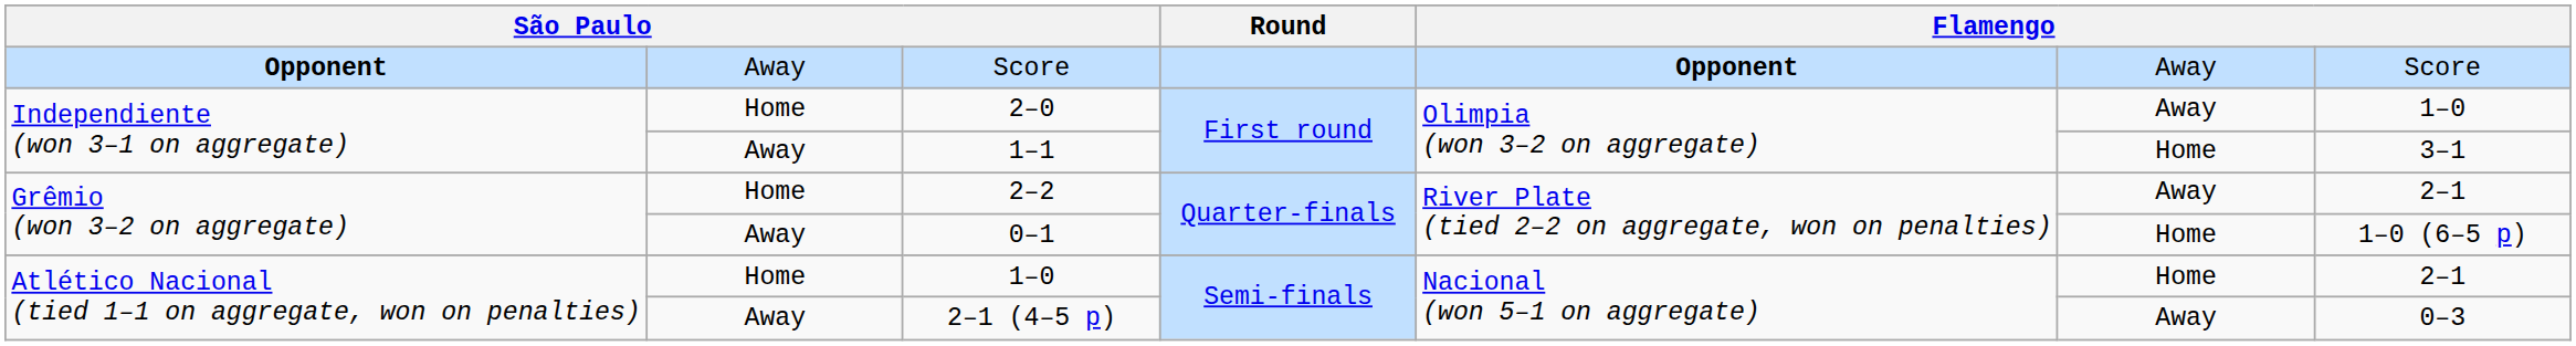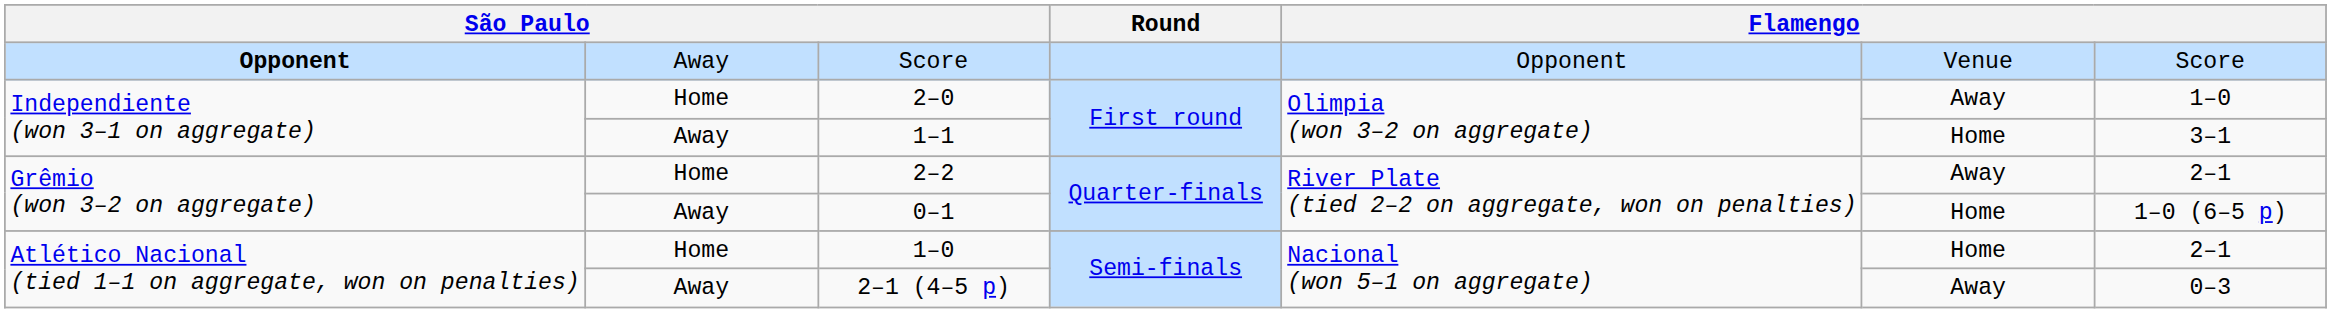row 2 | column 5: bold -> normal
row 2 | column 6: Away -> Venue
